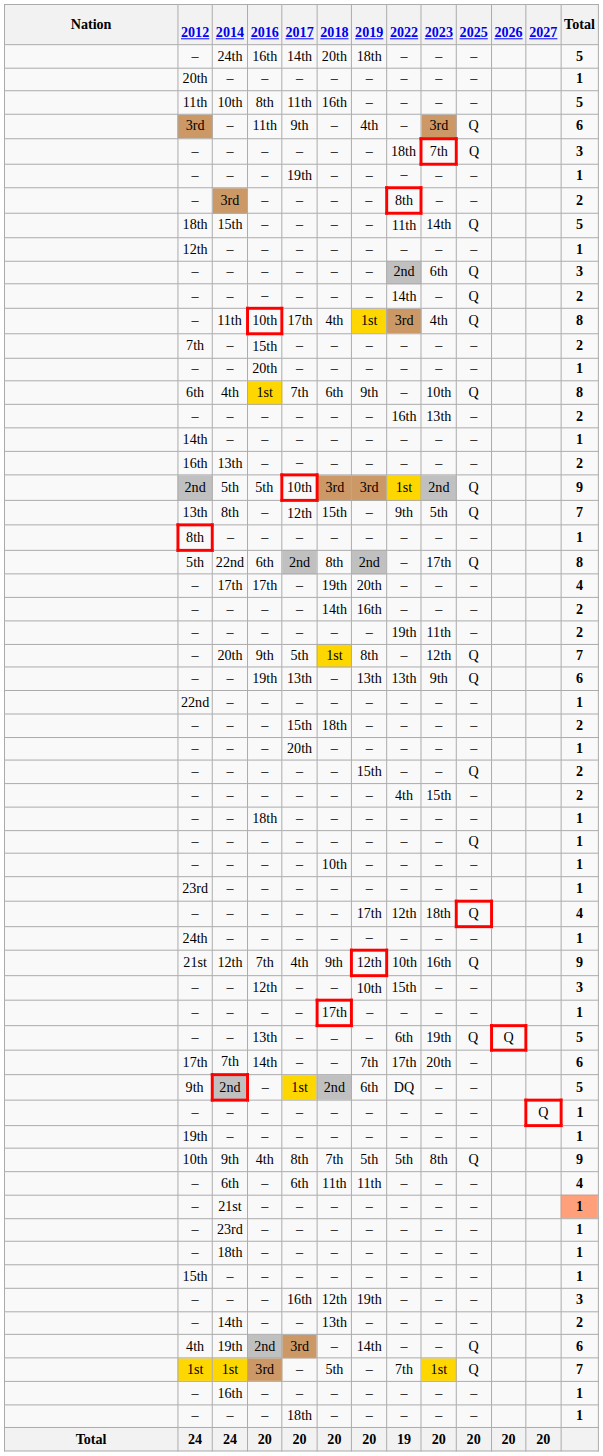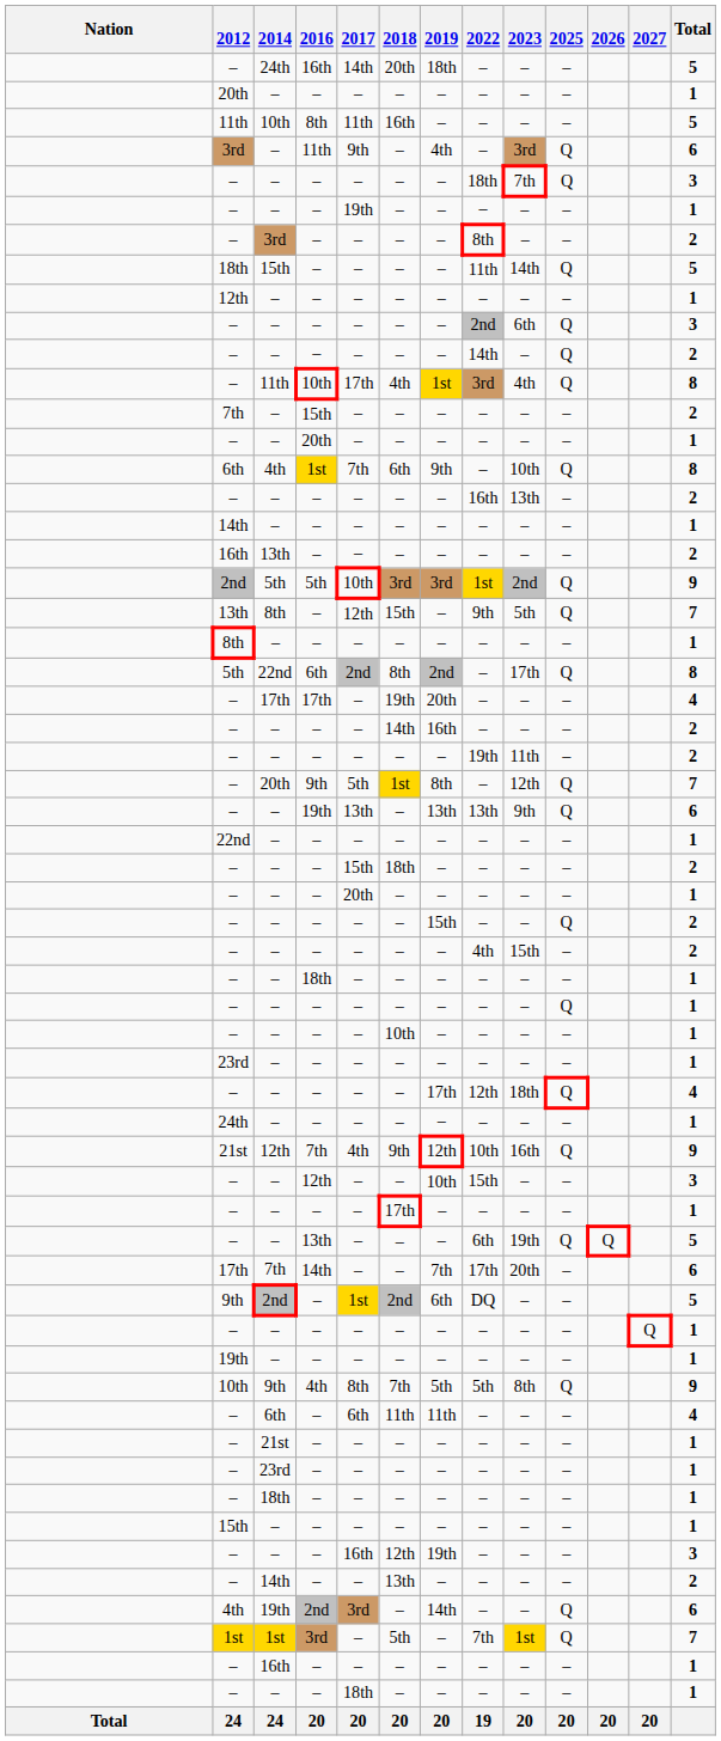– / 21st | Total: lightsalmon background -> no background
